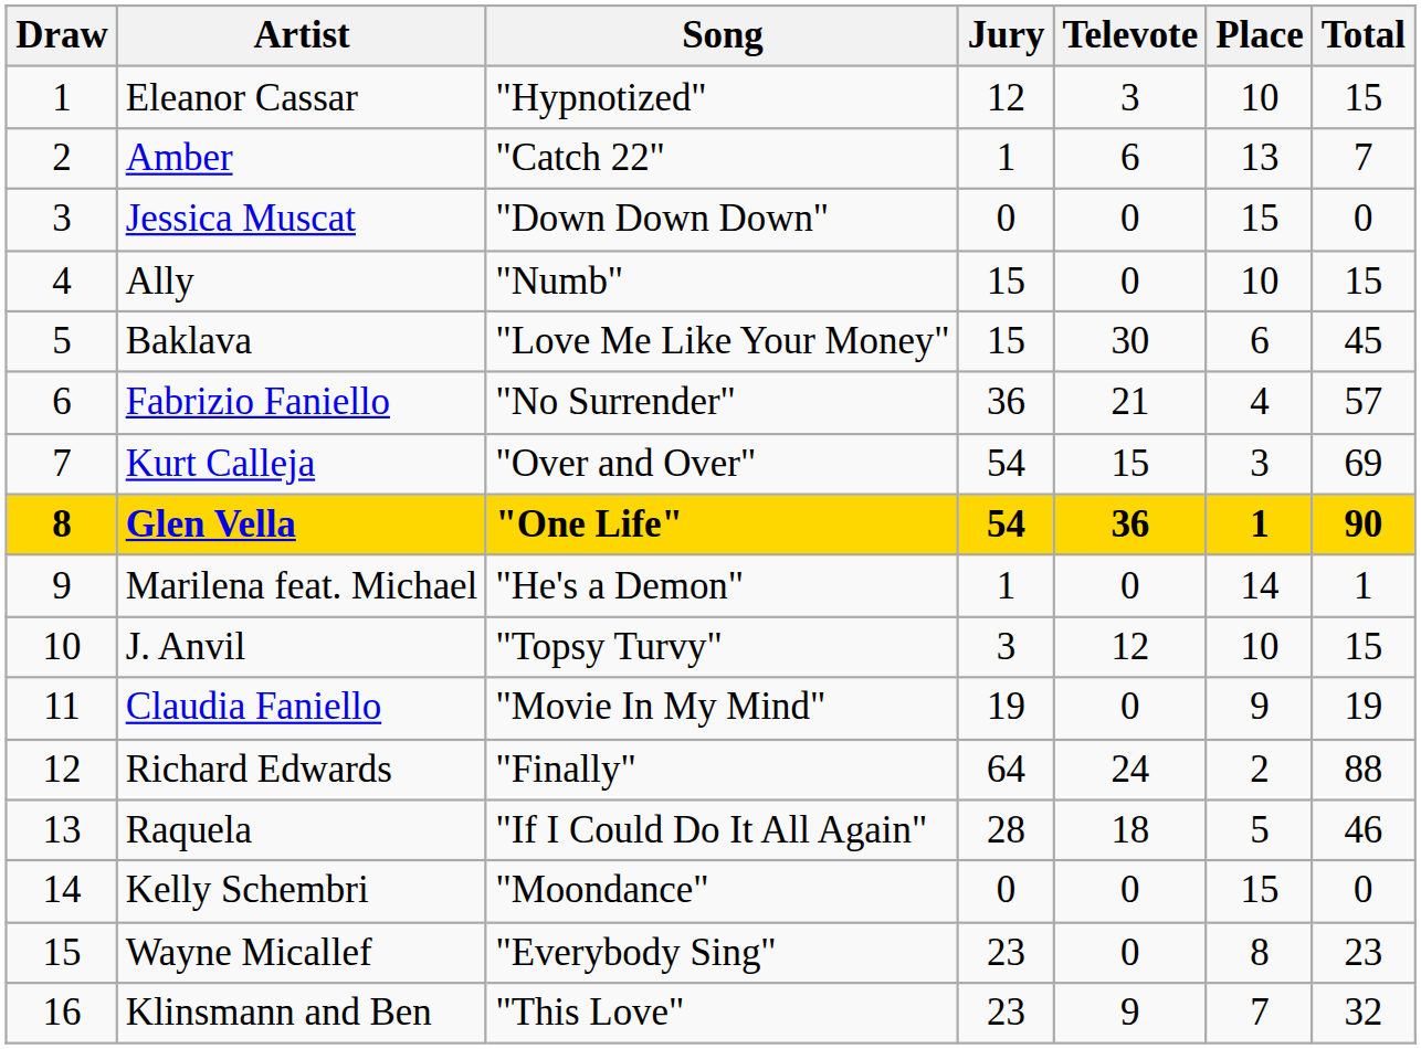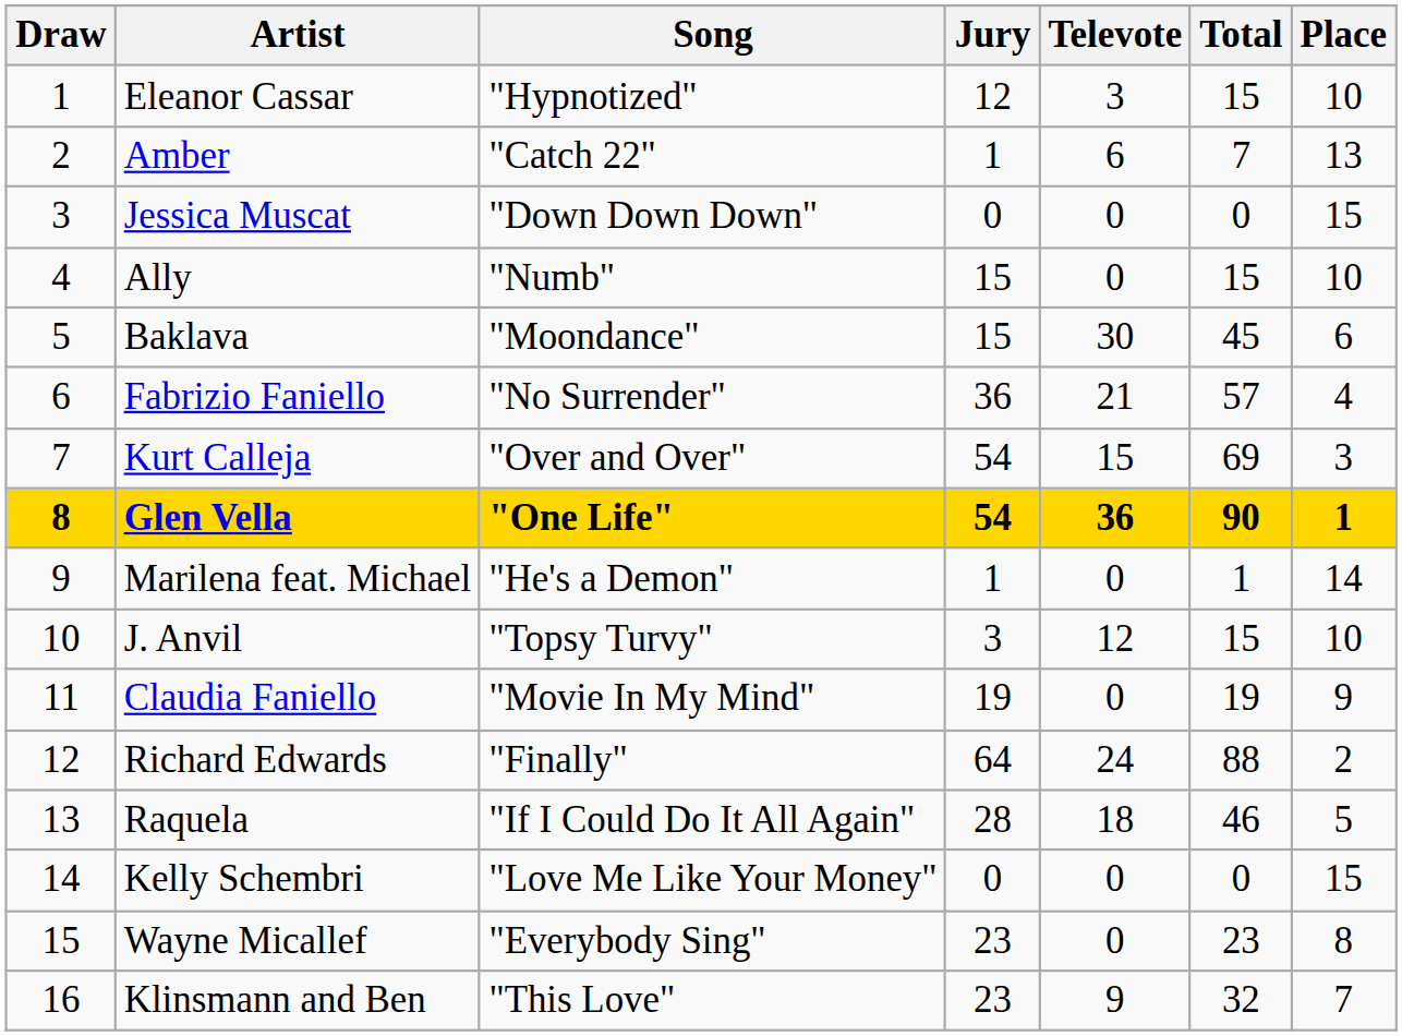columns swapped: Total <-> Place
Baklava | Song: "Love Me Like Your Money" -> "Moondance"
Kelly Schembri | Song: "Moondance" -> "Love Me Like Your Money"
